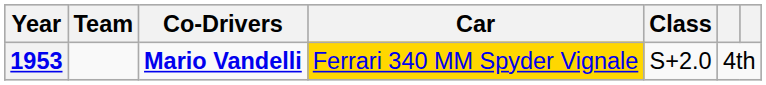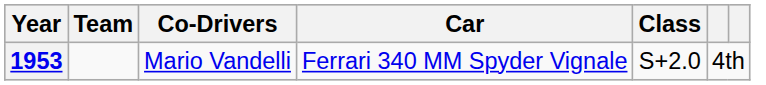1953 | Co-Drivers: bold -> normal
1953 | Car: gold background -> no background
